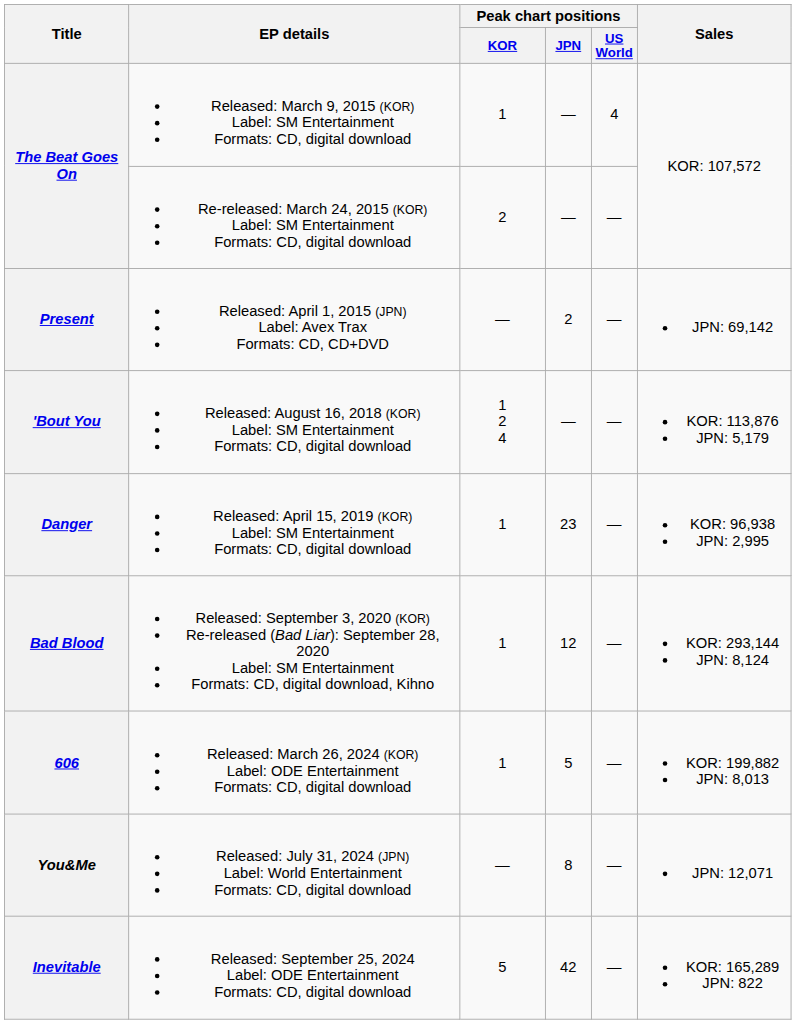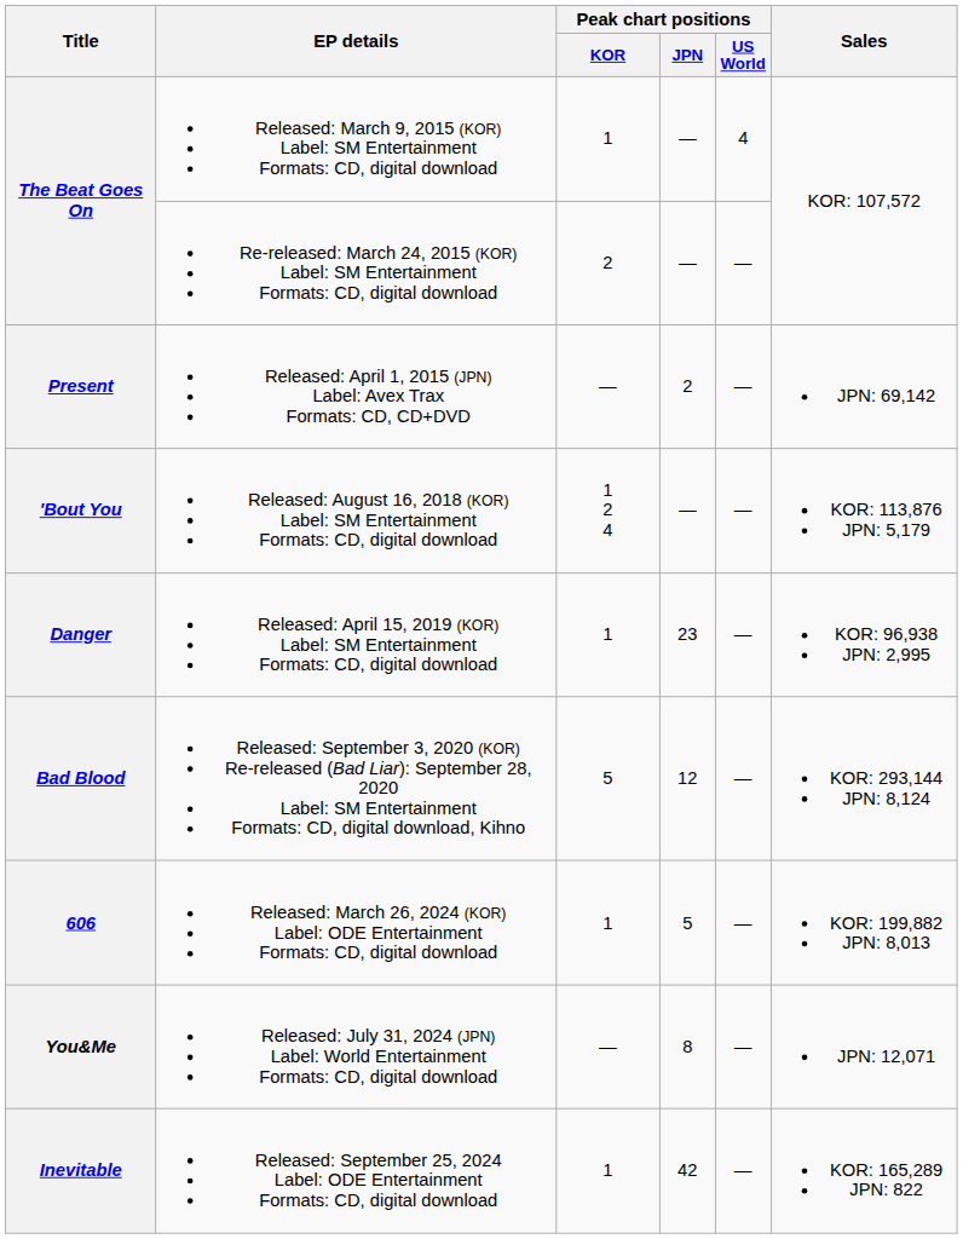row 8 | Peak chart positions / KOR: 1 -> 5
row 11 | Peak chart positions / KOR: 5 -> 1
